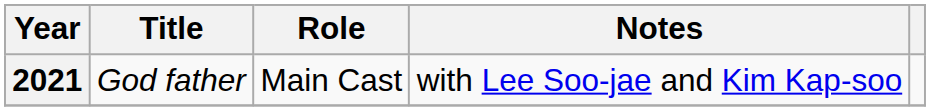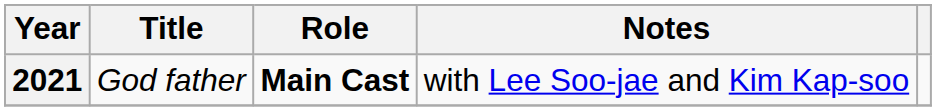2021 | Role: normal -> bold
